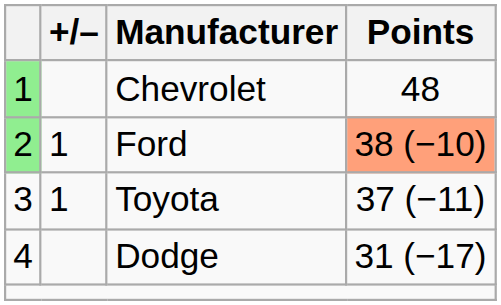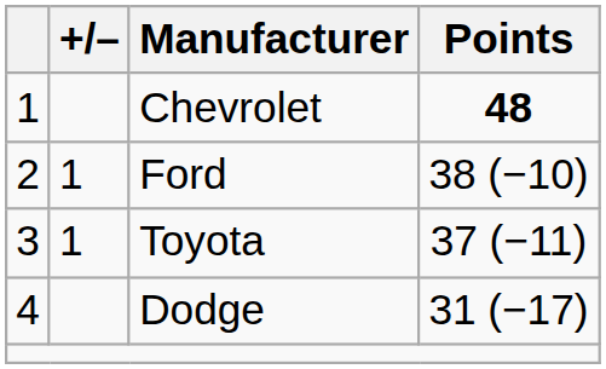Chevrolet | column 1: lightgreen background -> no background
Chevrolet | Points: normal -> bold
Ford | column 1: lightgreen background -> no background
Ford | Points: lightsalmon background -> no background
